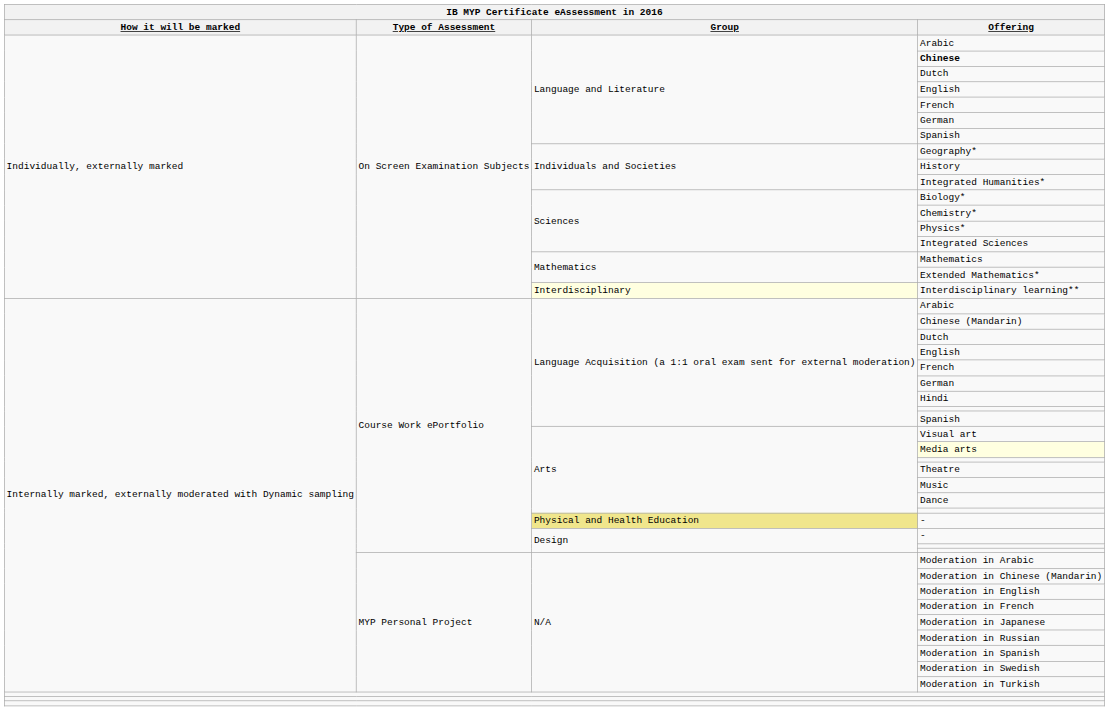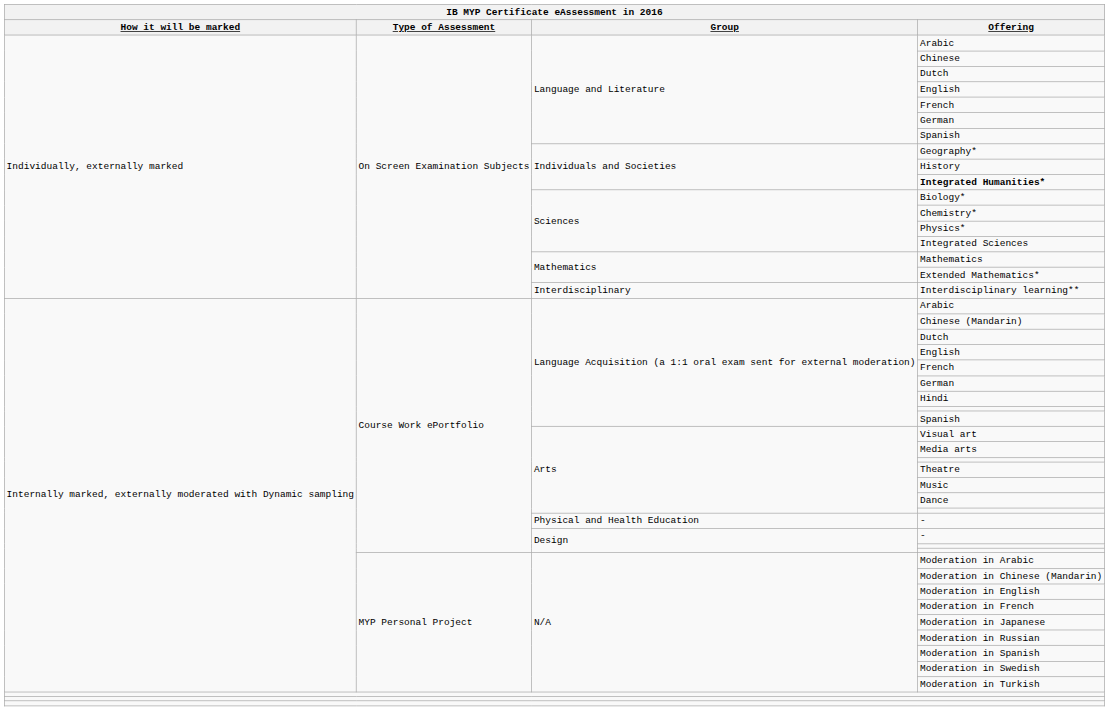Chinese | Offering: bold -> normal
Integrated Humanities* | Offering: normal -> bold
Interdisciplinary learning** | Group: lightyellow background -> no background
Media arts | Offering: lightyellow background -> no background
Physical and Health Education / - | Group: khaki background -> no background
